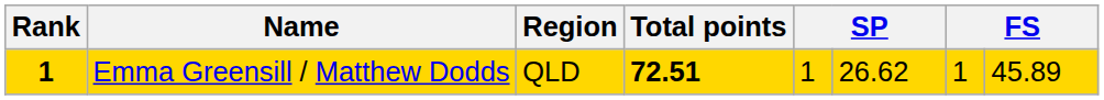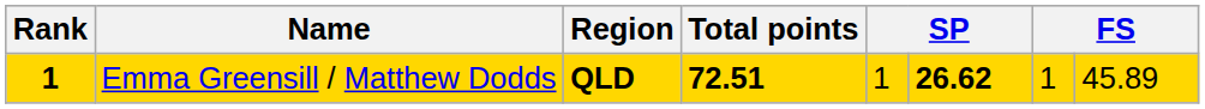Emma Greensill / Matthew Dodds | Region: normal -> bold
Emma Greensill / Matthew Dodds | column 6: normal -> bold
